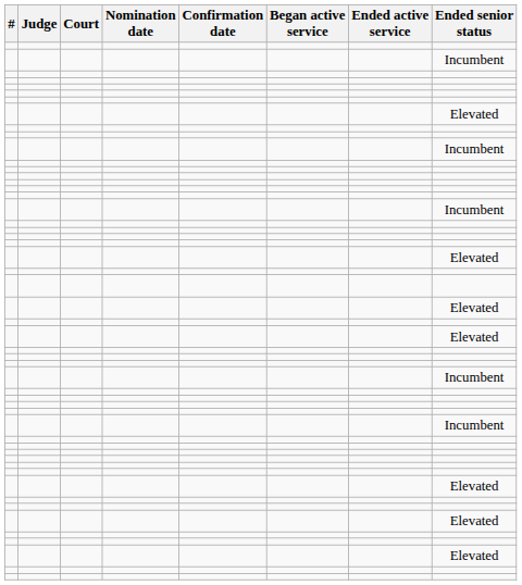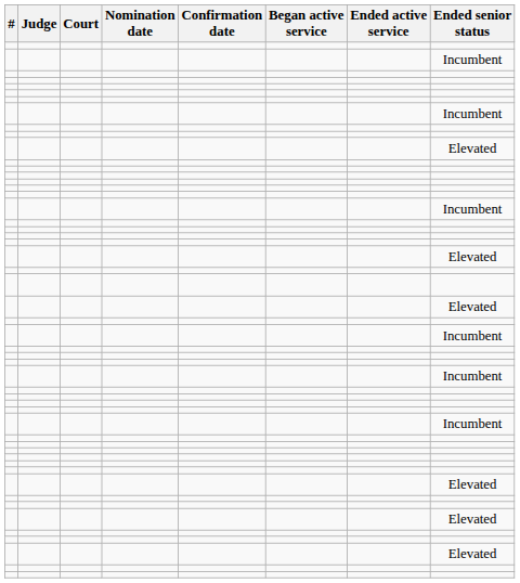row 9 | Ended senior status: Elevated -> Incumbent
row 12 | Ended senior status: Incumbent -> Elevated
row 29 | Ended senior status: Elevated -> Incumbent
